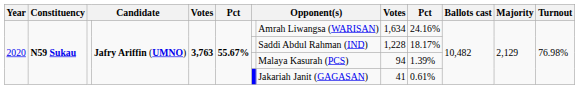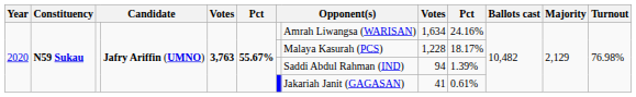row 3 | column 8: Saddi Abdul Rahman (IND) -> Malaya Kasurah (PCS)
row 4 | column 8: Malaya Kasurah (PCS) -> Saddi Abdul Rahman (IND)
